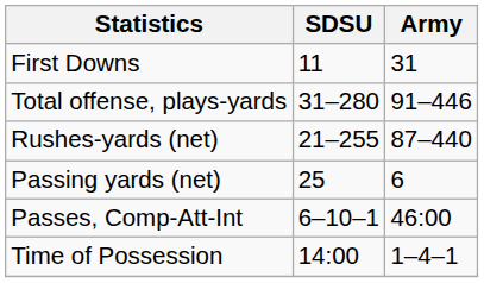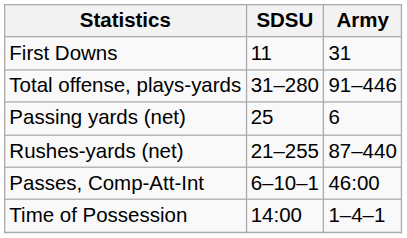rows swapped: Rushes-yards (net) <-> Passing yards (net)
